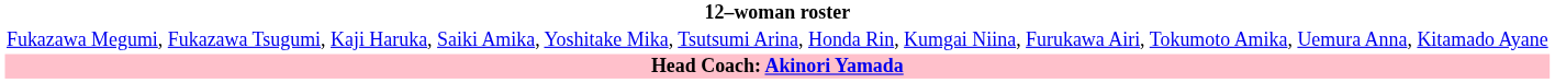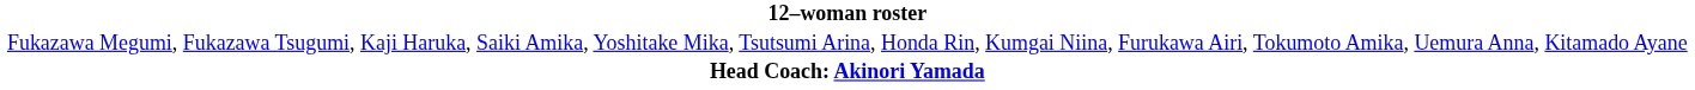row 3 | column 1: pink background -> no background
